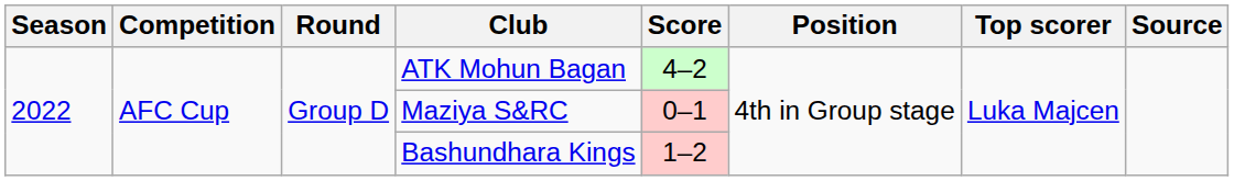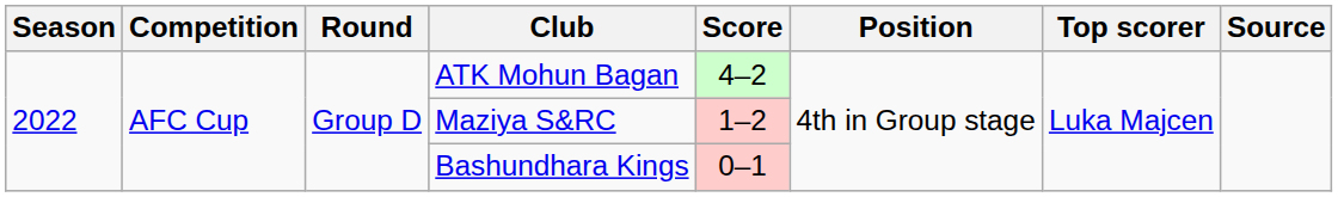Maziya S&RC | Score: 0–1 -> 1–2
Bashundhara Kings | Score: 1–2 -> 0–1
